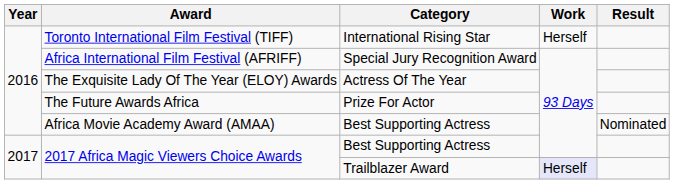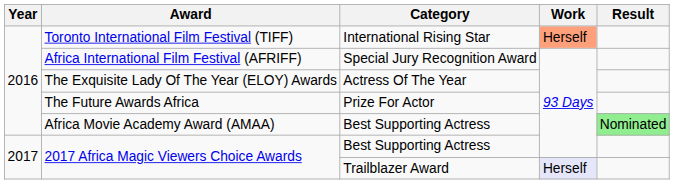Toronto International Film Festival (TIFF) | Work: no background -> lightsalmon background
Africa Movie Academy Award (AMAA) | Result: no background -> lightgreen background
